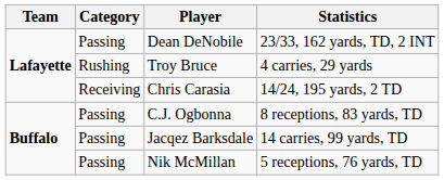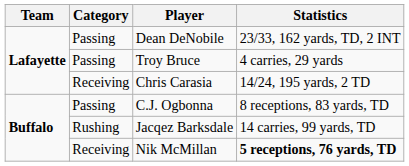Troy Bruce | Category: Rushing -> Passing
Jacqez Barksdale | Category: Passing -> Rushing
Nik McMillan | Category: Passing -> Receiving
Nik McMillan | Statistics: normal -> bold
